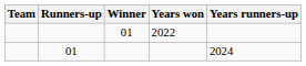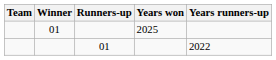columns swapped: Winner <-> Runners-up
row 2 | Years won: 2022 -> 2025
row 3 | Years runners-up: 2024 -> 2022
